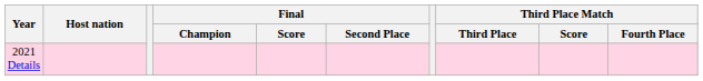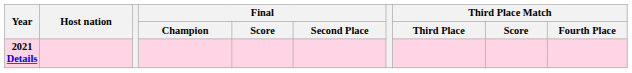2021 Details | Year: normal -> bold
